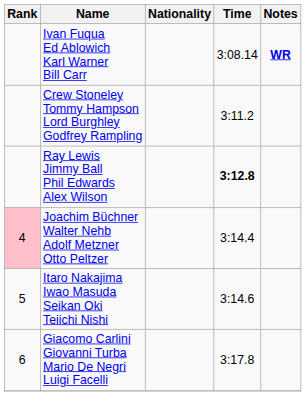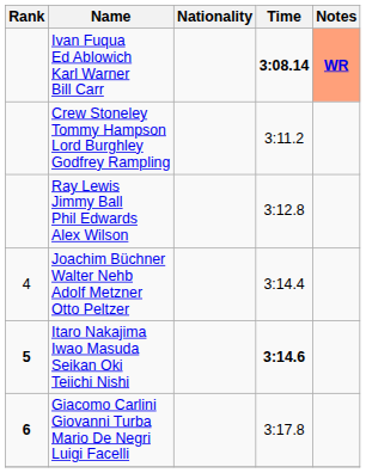Ivan Fuqua Ed Ablowich Karl Warner Bill Carr | Time: normal -> bold
Ivan Fuqua Ed Ablowich Karl Warner Bill Carr | Notes: no background -> lightsalmon background
Ray Lewis Jimmy Ball Phil Edwards Alex Wilson | Time: bold -> normal
Joachim Büchner Walter Nehb Adolf Metzner Otto Peltzer | Rank: pink background -> no background
Itaro Nakajima Iwao Masuda Seikan Oki Teiichi Nishi | Rank: normal -> bold
Itaro Nakajima Iwao Masuda Seikan Oki Teiichi Nishi | Time: normal -> bold
Giacomo Carlini Giovanni Turba Mario De Negri Luigi Facelli | Rank: normal -> bold
